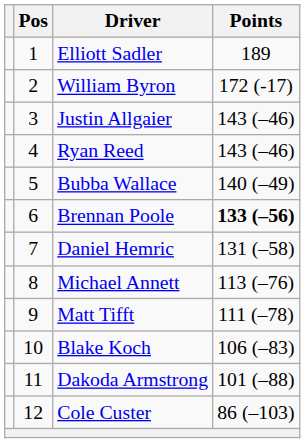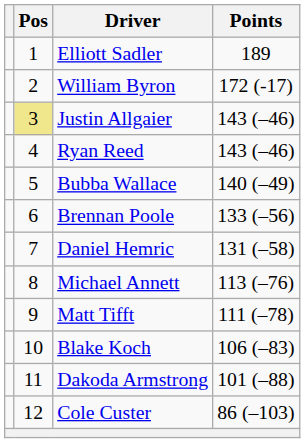Justin Allgaier | Pos: no background -> khaki background
Brennan Poole | Points: bold -> normal
